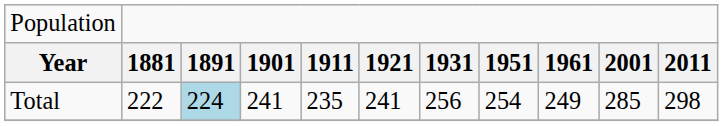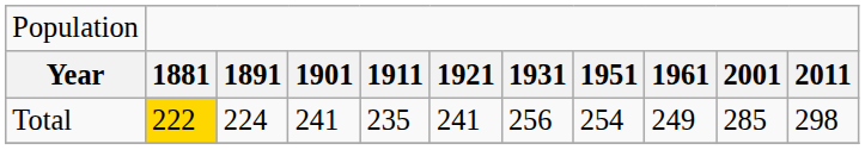row 3 | column 2: no background -> gold background
row 3 | column 3: lightblue background -> no background
